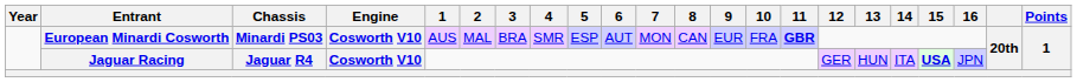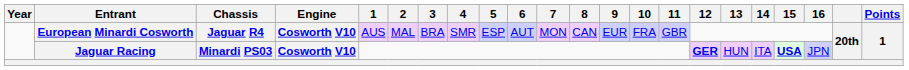European Minardi Cosworth | Chassis: Minardi PS03 -> Jaguar R4
European Minardi Cosworth | 11: bold -> normal
Jaguar Racing | Chassis: Jaguar R4 -> Minardi PS03
Jaguar Racing | 12: normal -> bold
